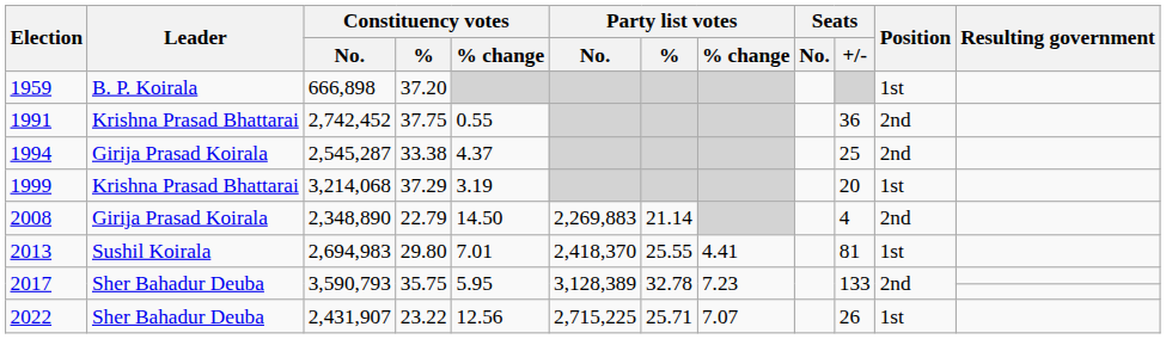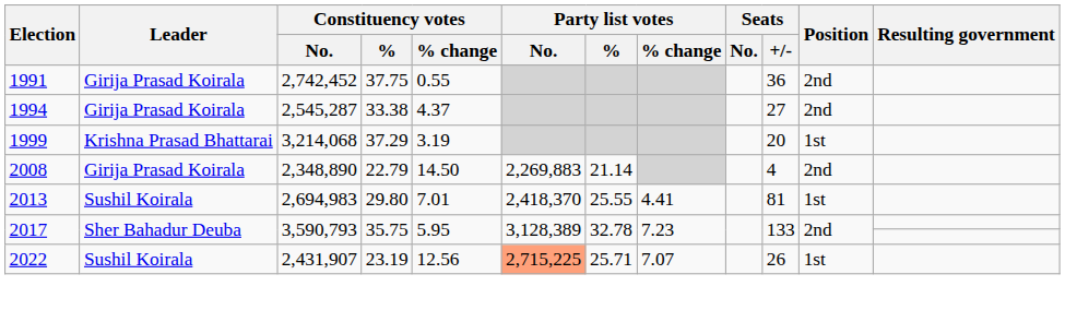- row: 1959 | B. P. Koirala | 666,898 | 37.20 | 1st
1991 | Leader: Krishna Prasad Bhattarai -> Girija Prasad Koirala
1994 | Seats / +/-: 25 -> 27
2022 | Leader: Sher Bahadur Deuba -> Sushil Koirala
2022 | Constituency votes / %: 23.22 -> 23.19
2022 | Party list votes / No.: no background -> lightsalmon background
